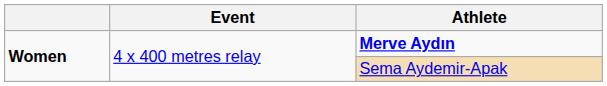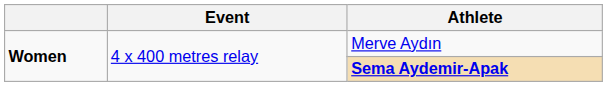Merve Aydın | Athlete: bold -> normal
Sema Aydemir-Apak | Athlete: normal -> bold
